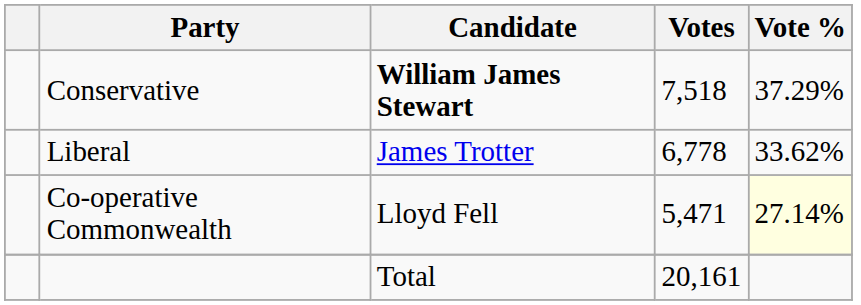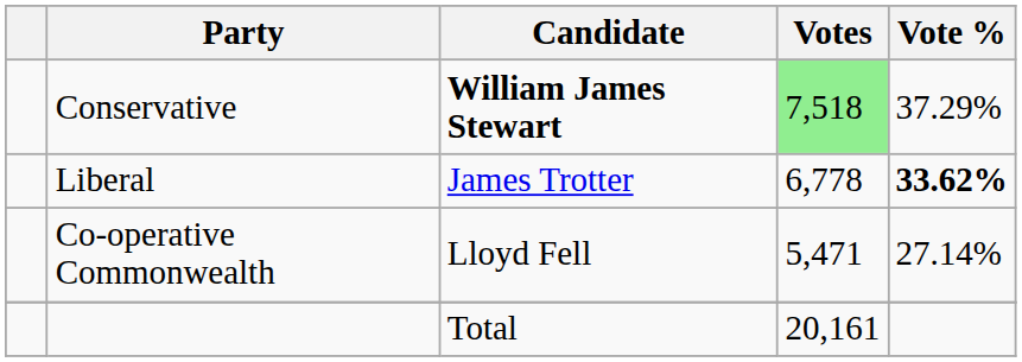Conservative | Votes: no background -> lightgreen background
Liberal | Vote %: normal -> bold
Co-operative Commonwealth | Vote %: lightyellow background -> no background
